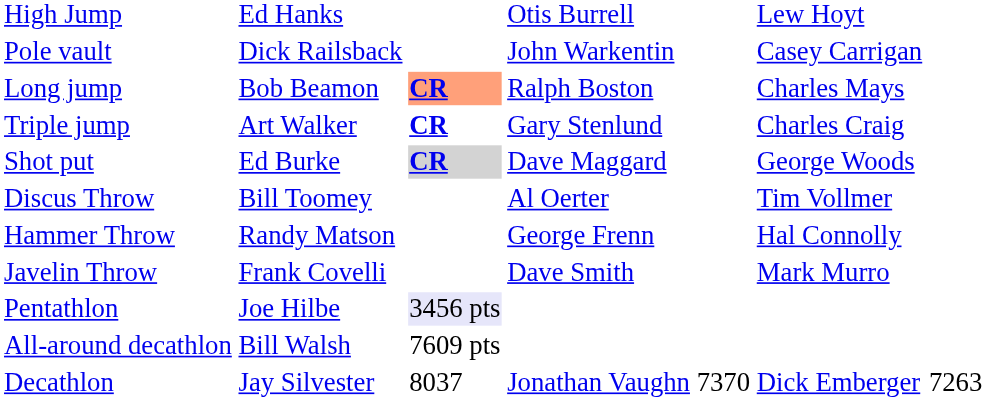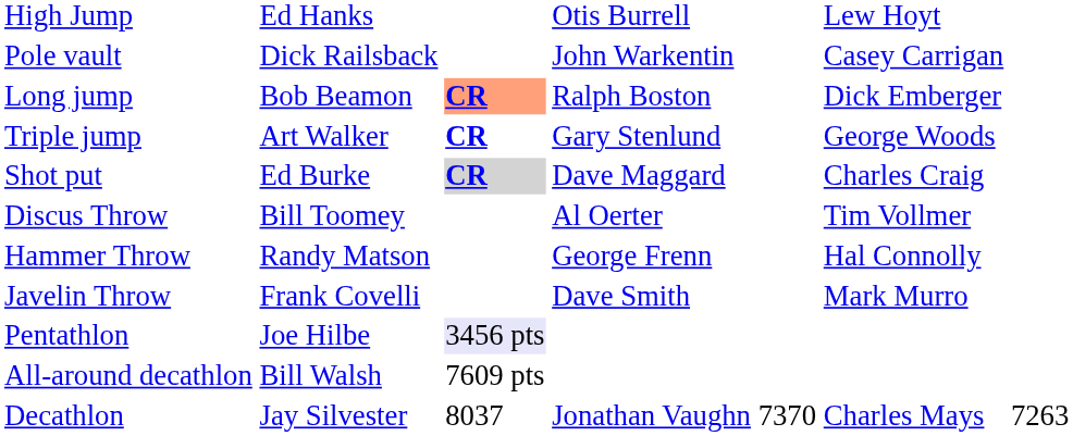Long jump | column 6: Charles Mays -> Dick Emberger
Triple jump | column 6: Charles Craig -> George Woods
Shot put | column 6: George Woods -> Charles Craig
Decathlon | column 6: Dick Emberger -> Charles Mays
